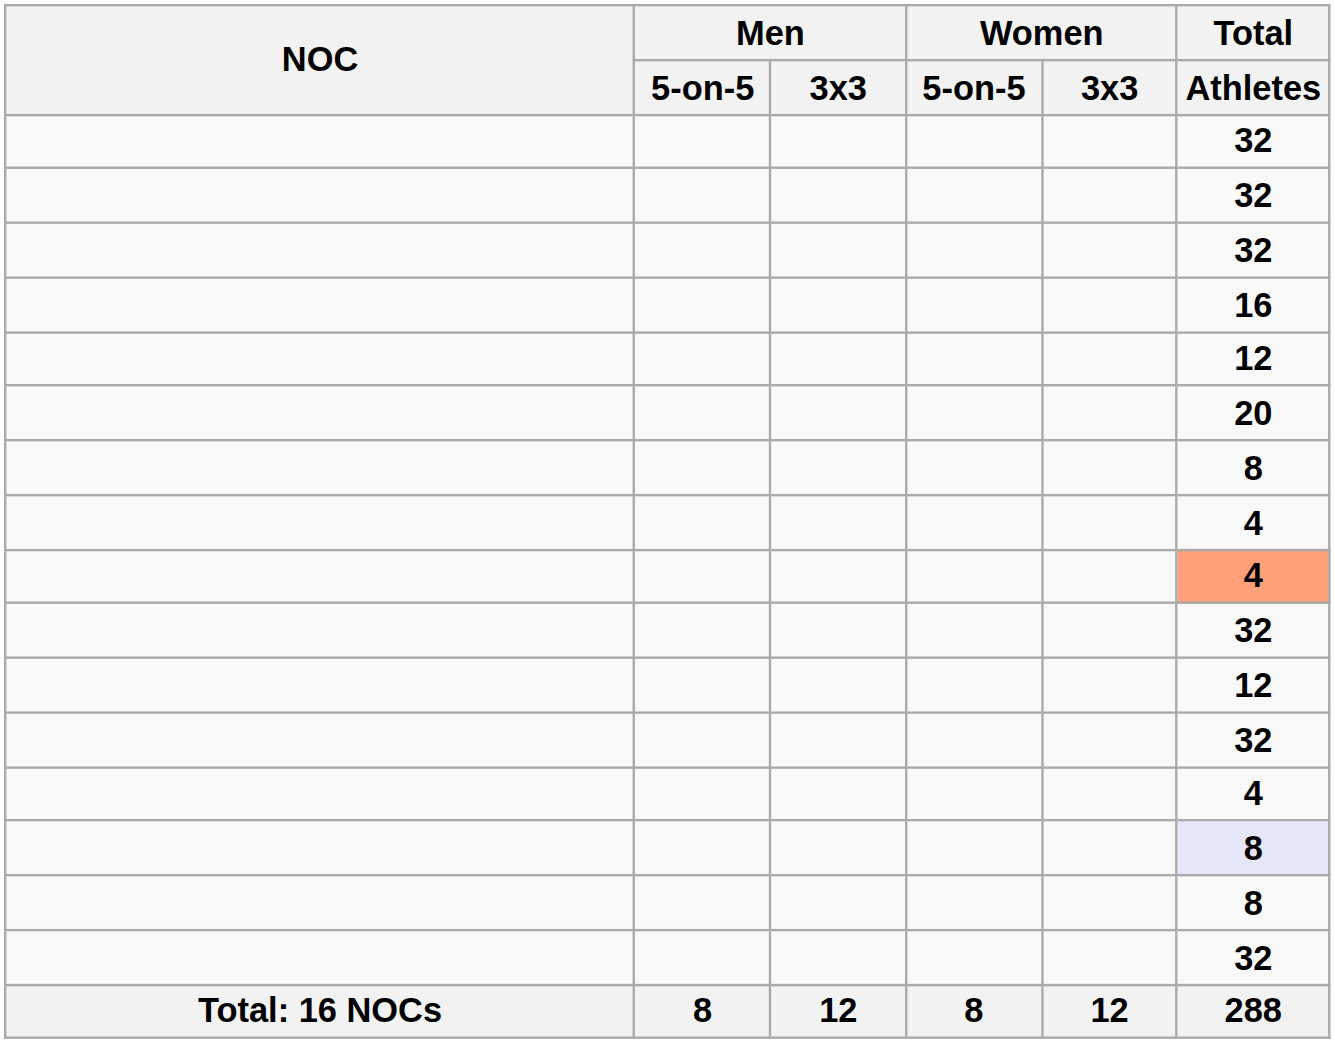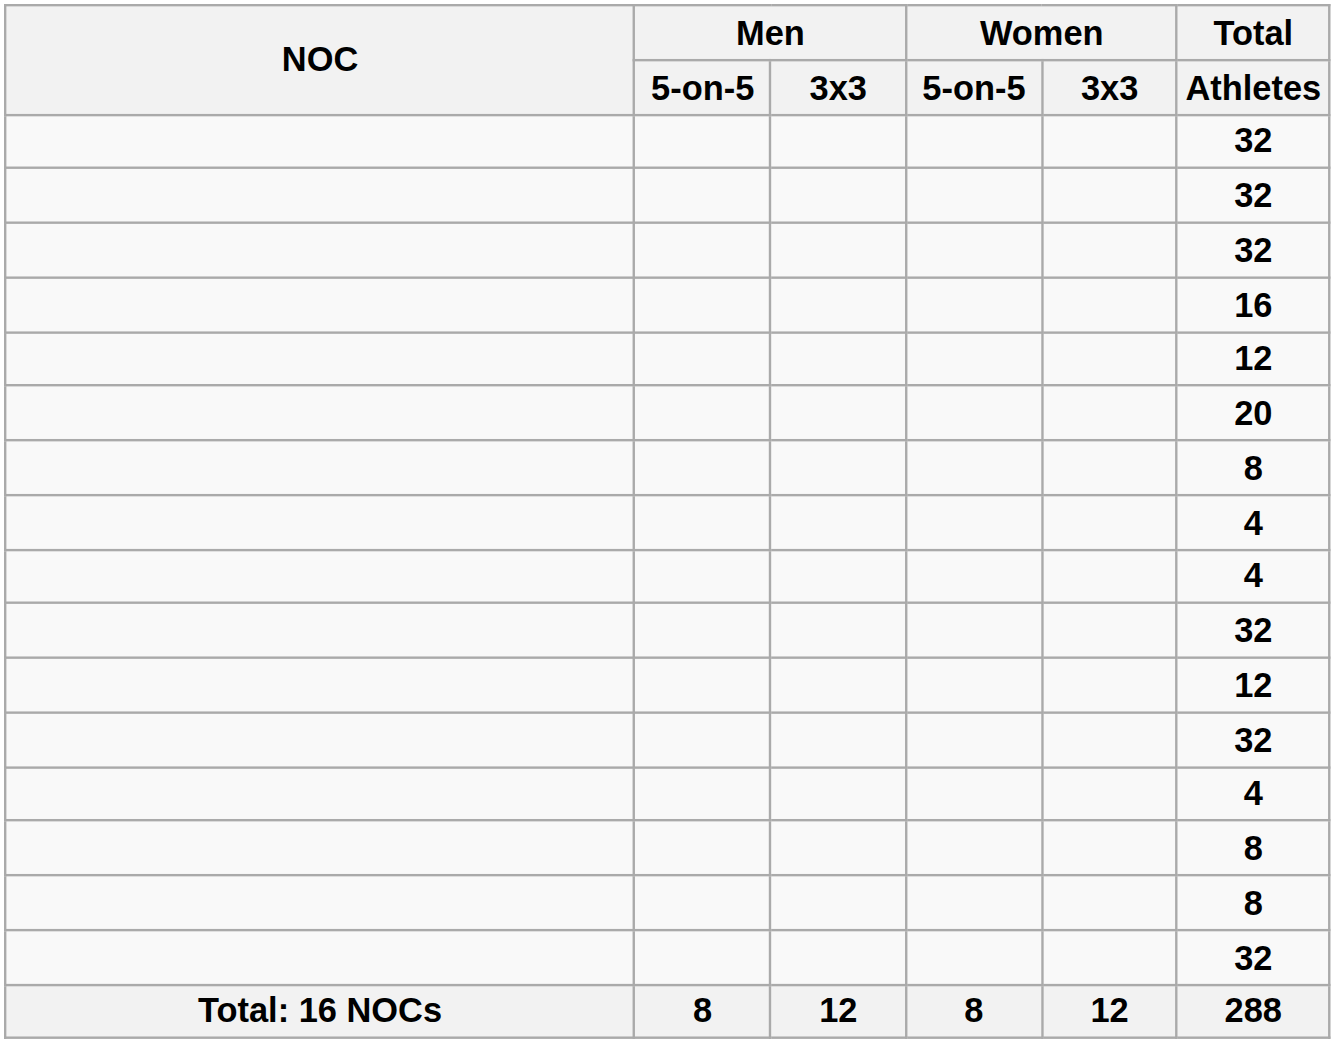row 11 | Total / Athletes: lightsalmon background -> no background
row 16 | Total / Athletes: lavender background -> no background
